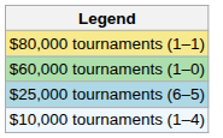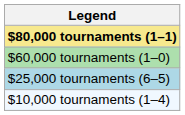row 2 | column 1: normal -> bold
